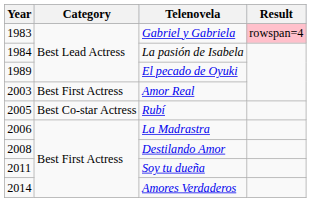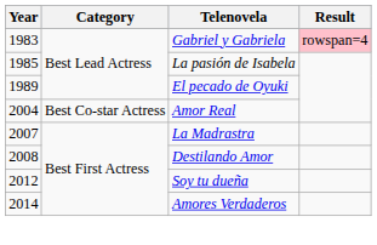La pasión de Isabela | Year: 1984 -> 1985
Amor Real | Year: 2003 -> 2004
Amor Real | Category: Best First Actress -> Best Co-star Actress
- row: 2005 | Best Co-star Actress | Rubí
La Madrastra | Year: 2006 -> 2007
Soy tu dueña | Year: 2011 -> 2012
